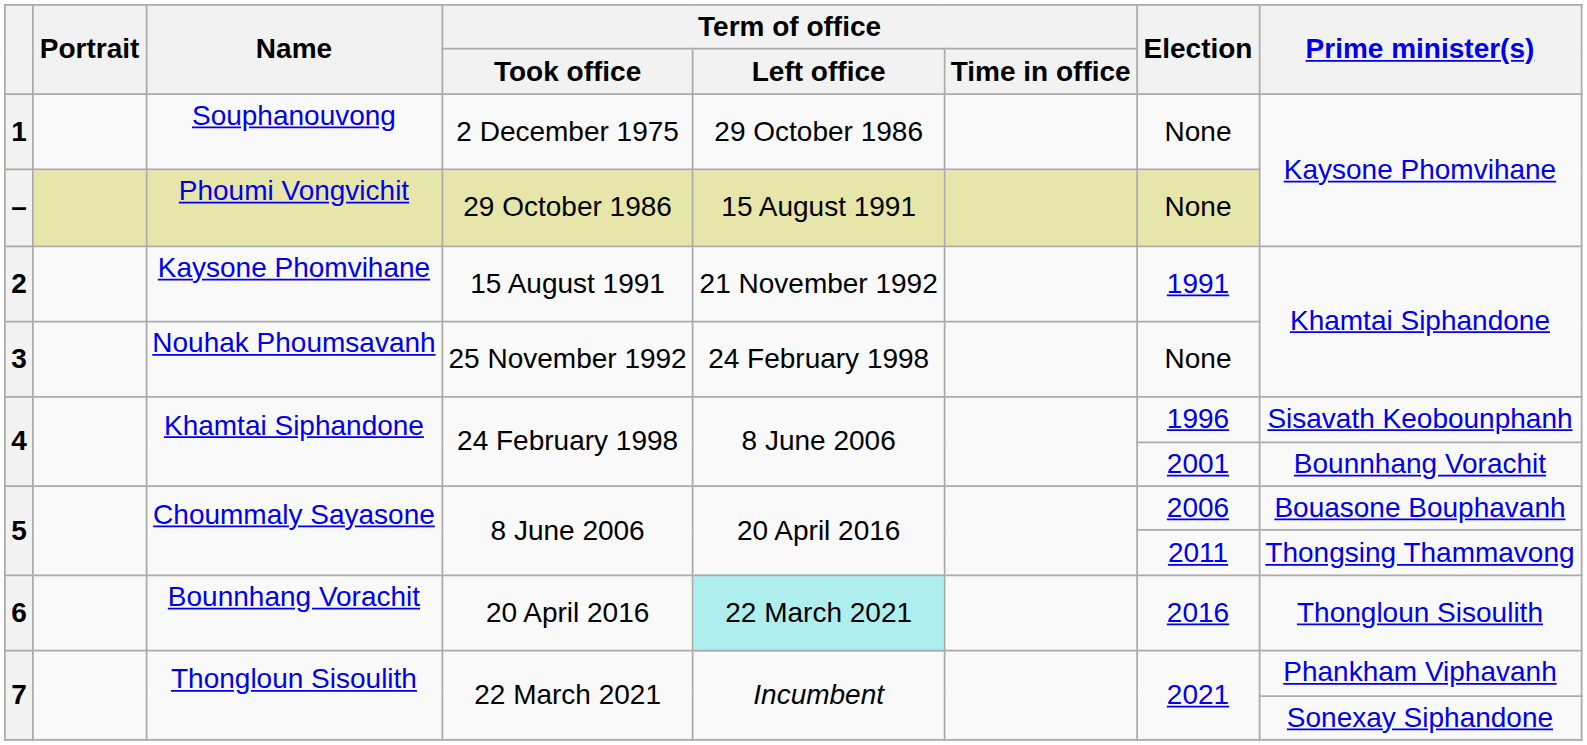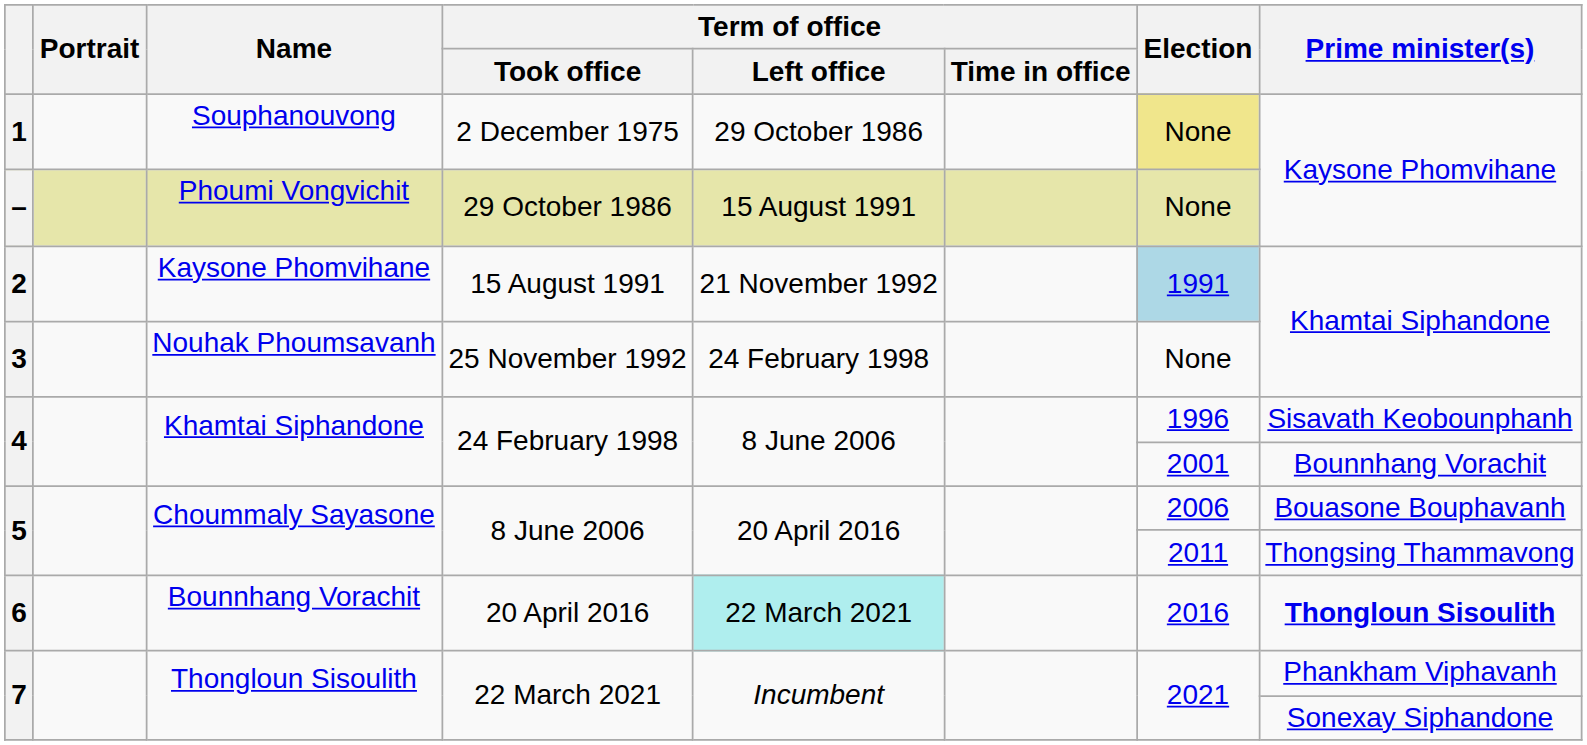1 | Election: no background -> khaki background
2 | Election: no background -> lightblue background
6 | Prime minister(s): normal -> bold
